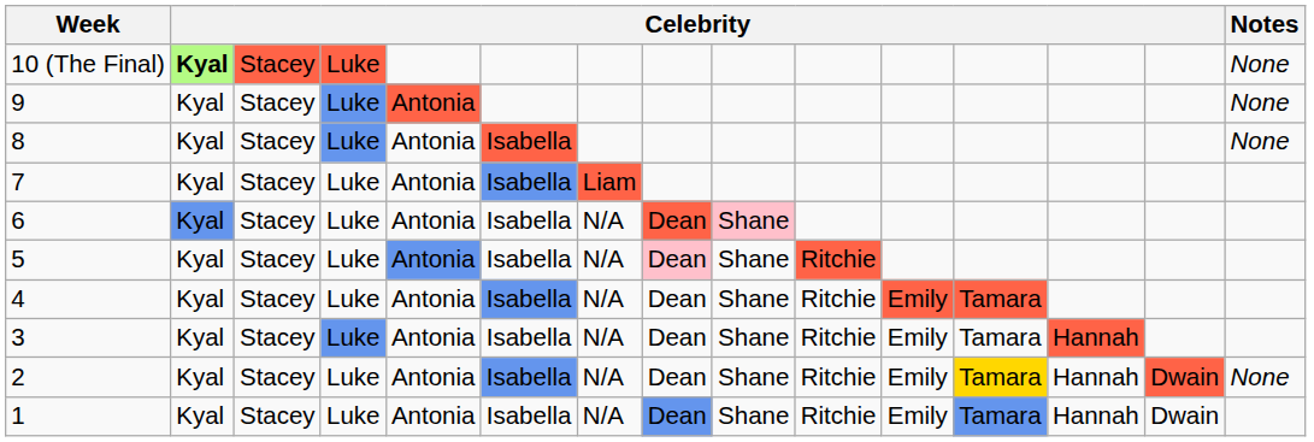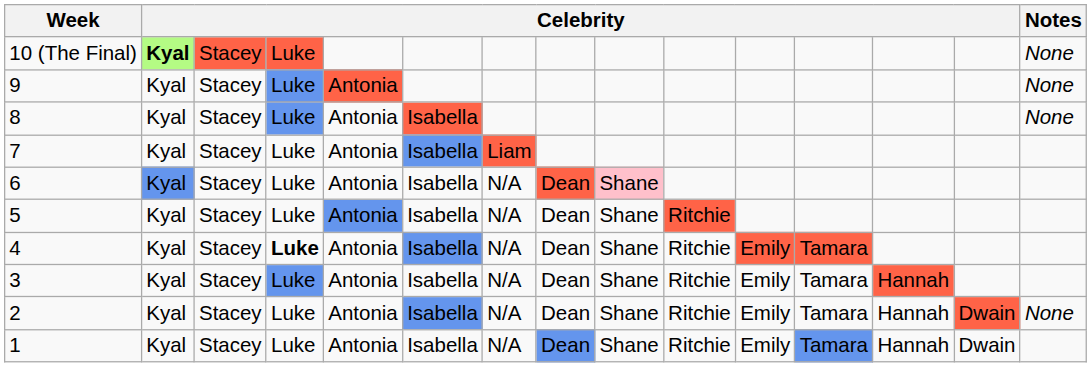5 | column 8: pink background -> no background
4 | column 4: normal -> bold
2 | column 12: gold background -> no background
